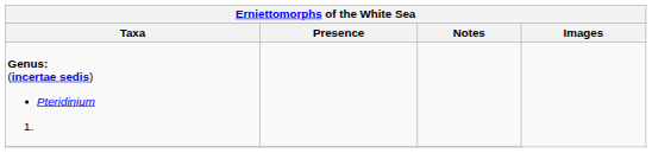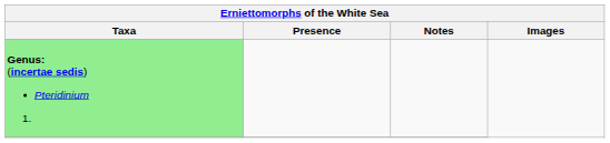Genus: (incertae sedis) Pteridinium | Taxa: no background -> lightgreen background
